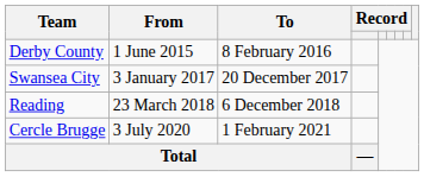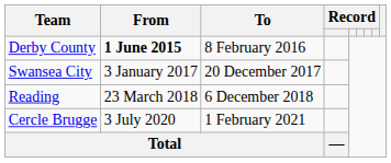Derby County | From: normal -> bold
